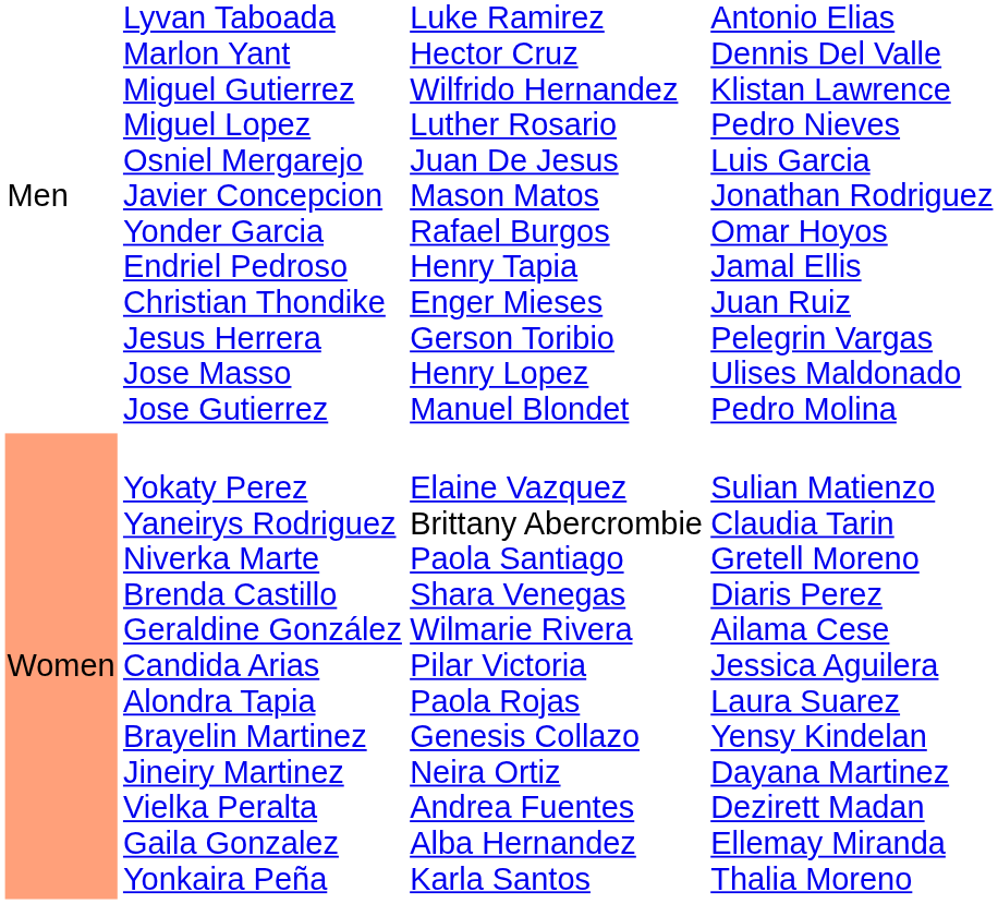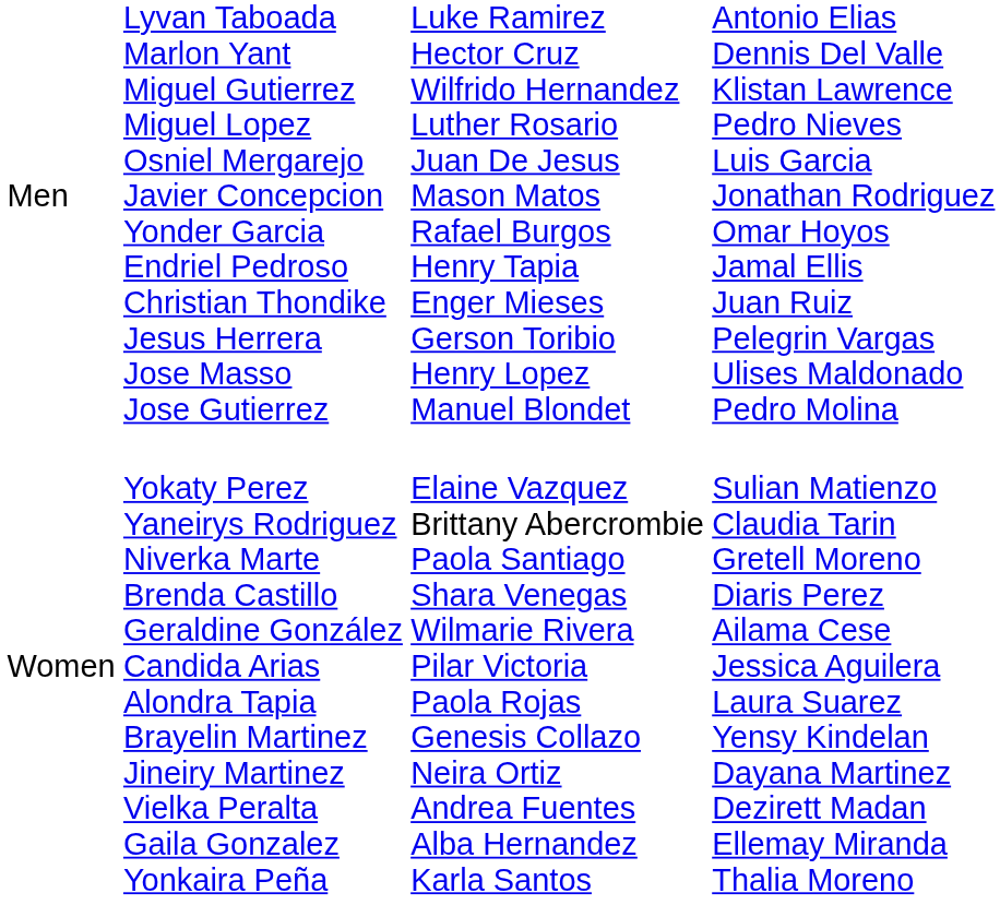Women | column 1: lightsalmon background -> no background
